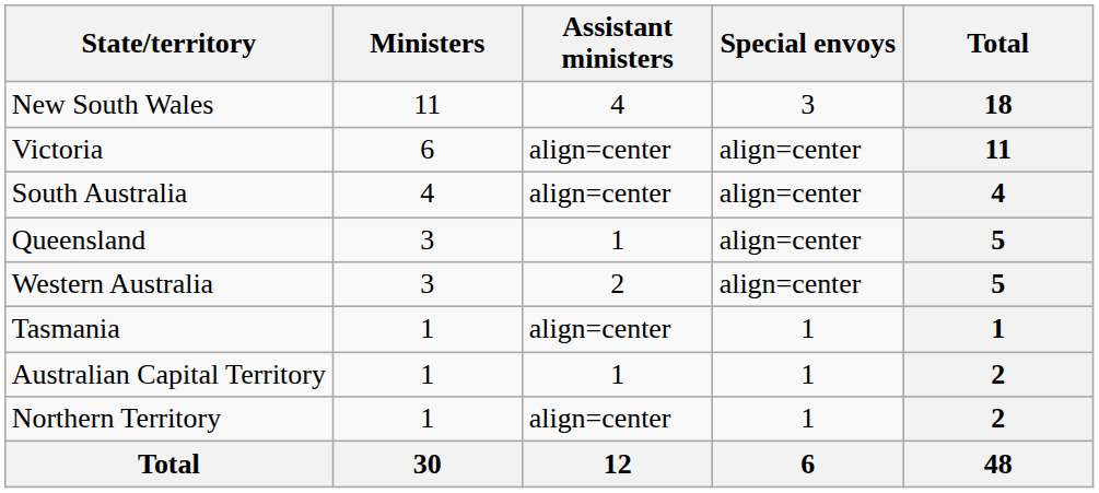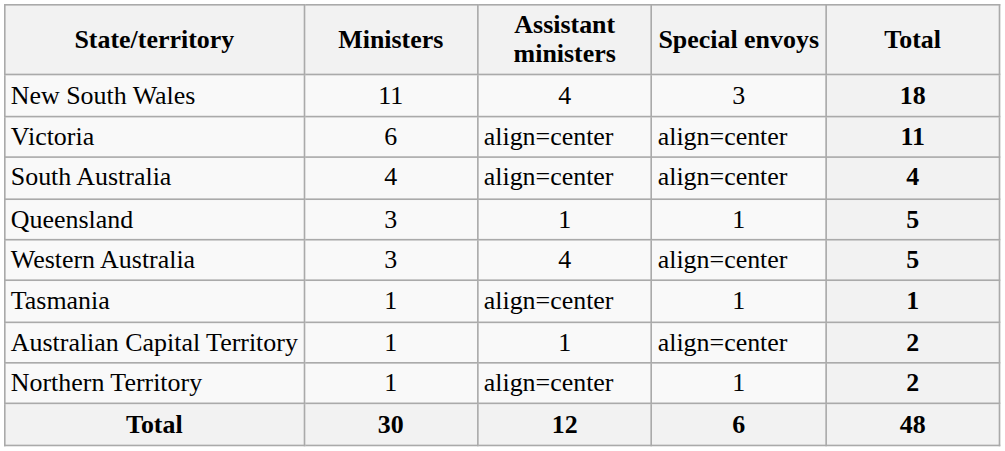Queensland | Special envoys: align=center -> 1
Western Australia | Assistant ministers: 2 -> 4
Australian Capital Territory | Special envoys: 1 -> align=center
